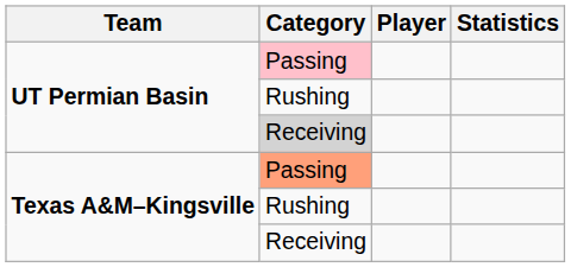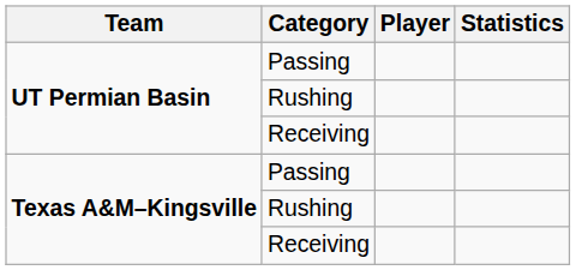UT Permian Basin / Passing | Category: pink background -> no background
UT Permian Basin / Receiving | Category: lightgrey background -> no background
Texas A&M–Kingsville / Passing | Category: lightsalmon background -> no background
